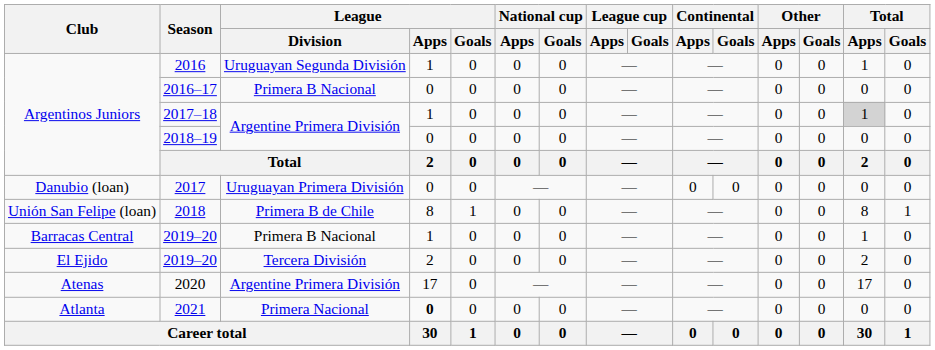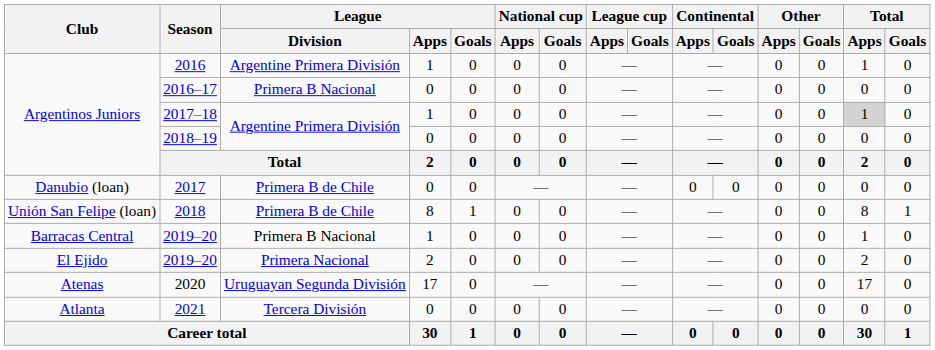2016 | League / Division: Uruguayan Segunda División -> Argentine Primera División
2017 | League / Division: Uruguayan Primera División -> Primera B de Chile
El Ejido / 2019–20 | League / Division: Tercera División -> Primera Nacional
2020 | League / Division: Argentine Primera División -> Uruguayan Segunda División
2021 | League / Division: Primera Nacional -> Tercera División
2021 | League / Apps: bold -> normal
